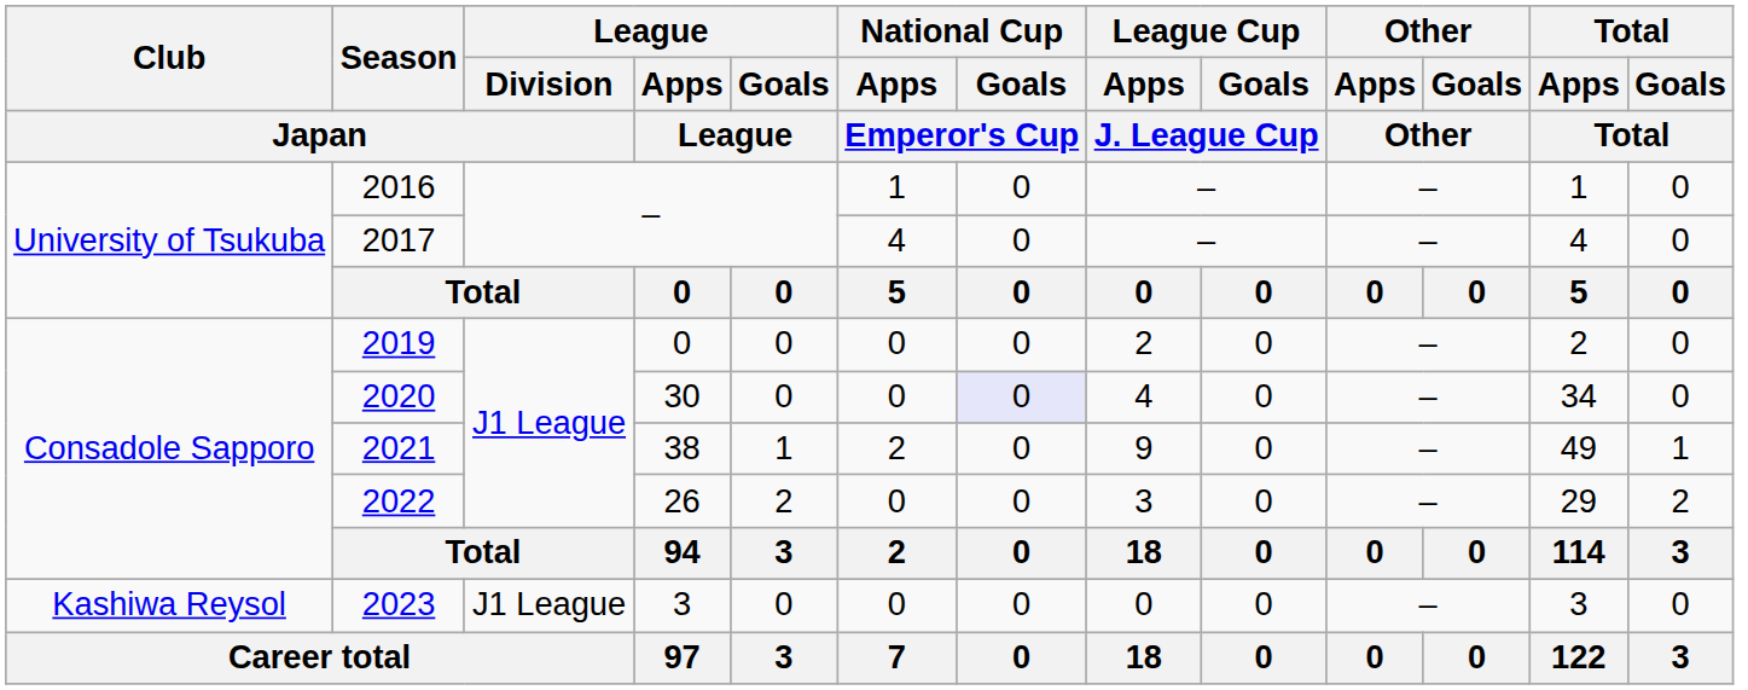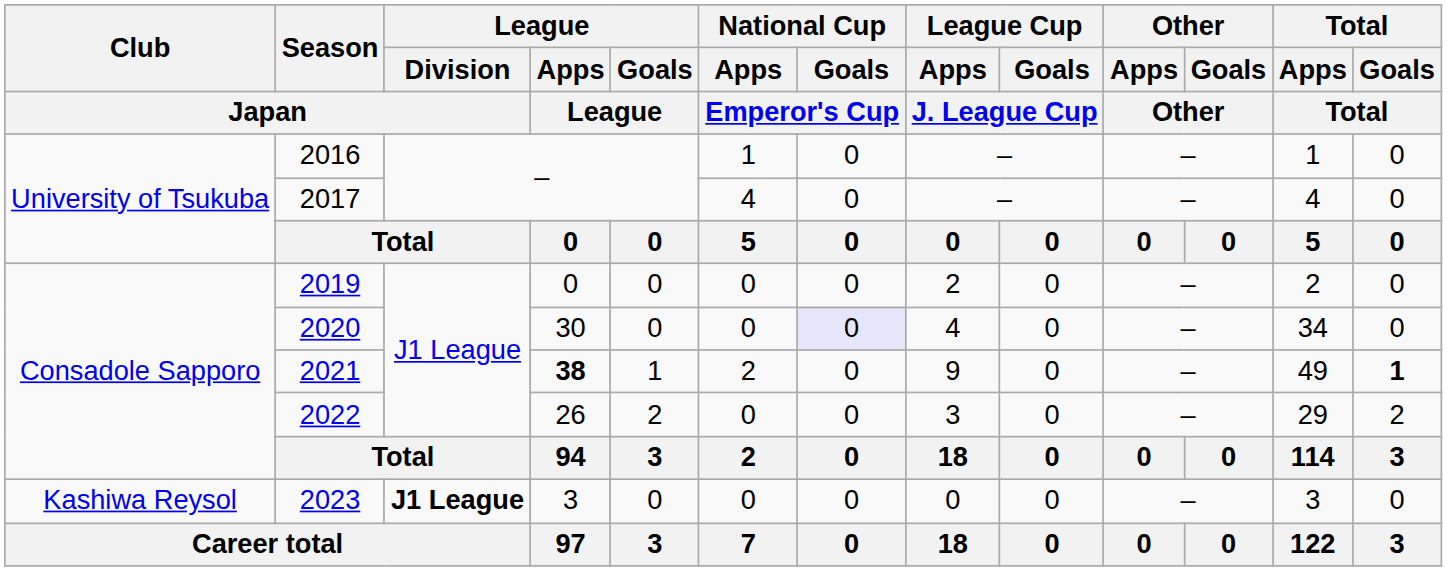2021 | League / Apps / League: normal -> bold
2021 | Total / Goals / Total: normal -> bold
2023 | League / Division / Japan: normal -> bold
